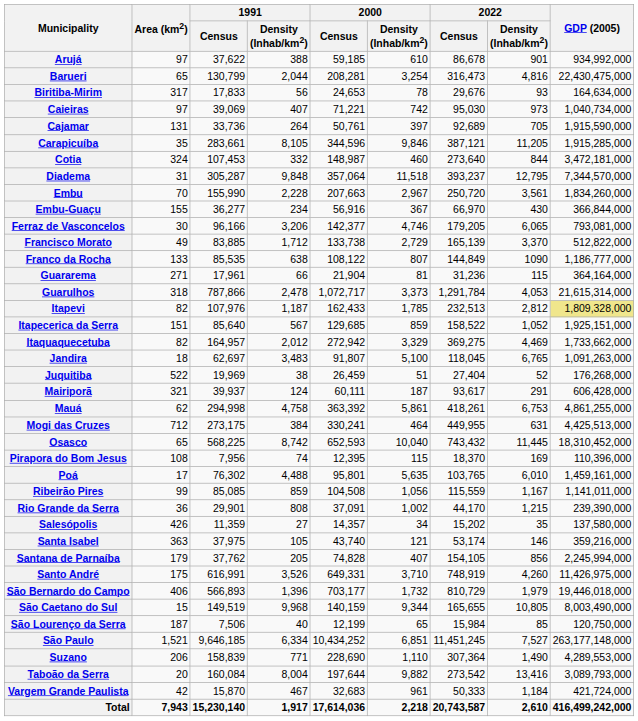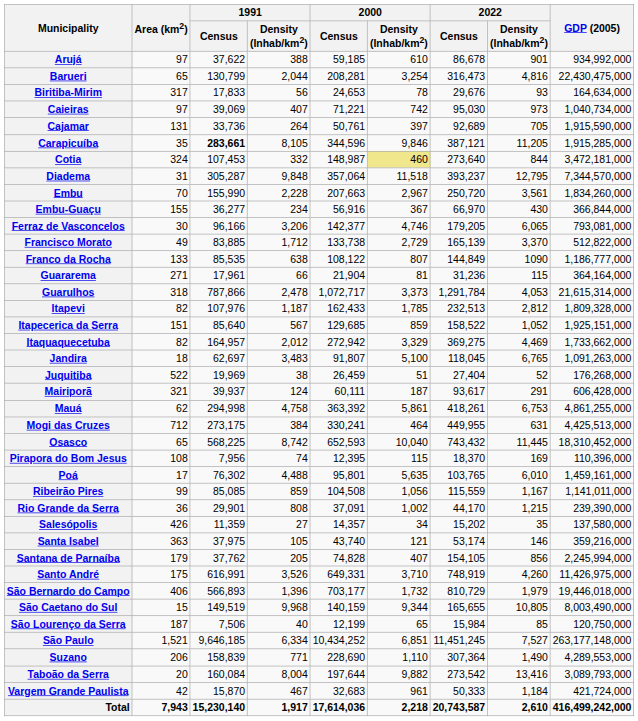Carapicuíba | 1991 / Census: normal -> bold
Cotia | 2000 / Density (Inhab/km2): no background -> khaki background
Itapevi | GDP (2005): khaki background -> no background
